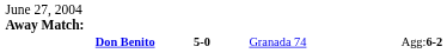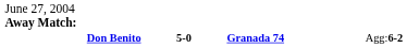Don Benito | column 3: normal -> bold
